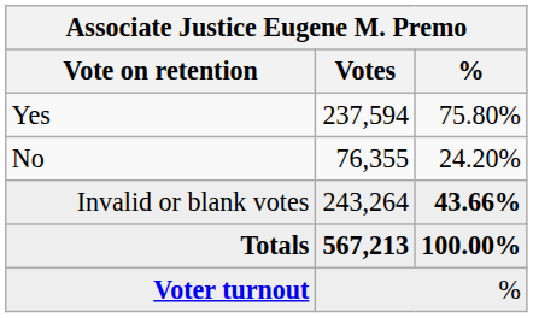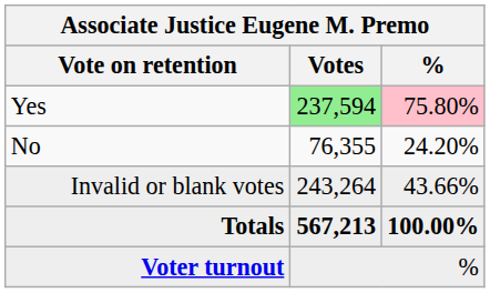Yes | Votes: no background -> lightgreen background
Yes | %: no background -> pink background
Invalid or blank votes | %: bold -> normal
